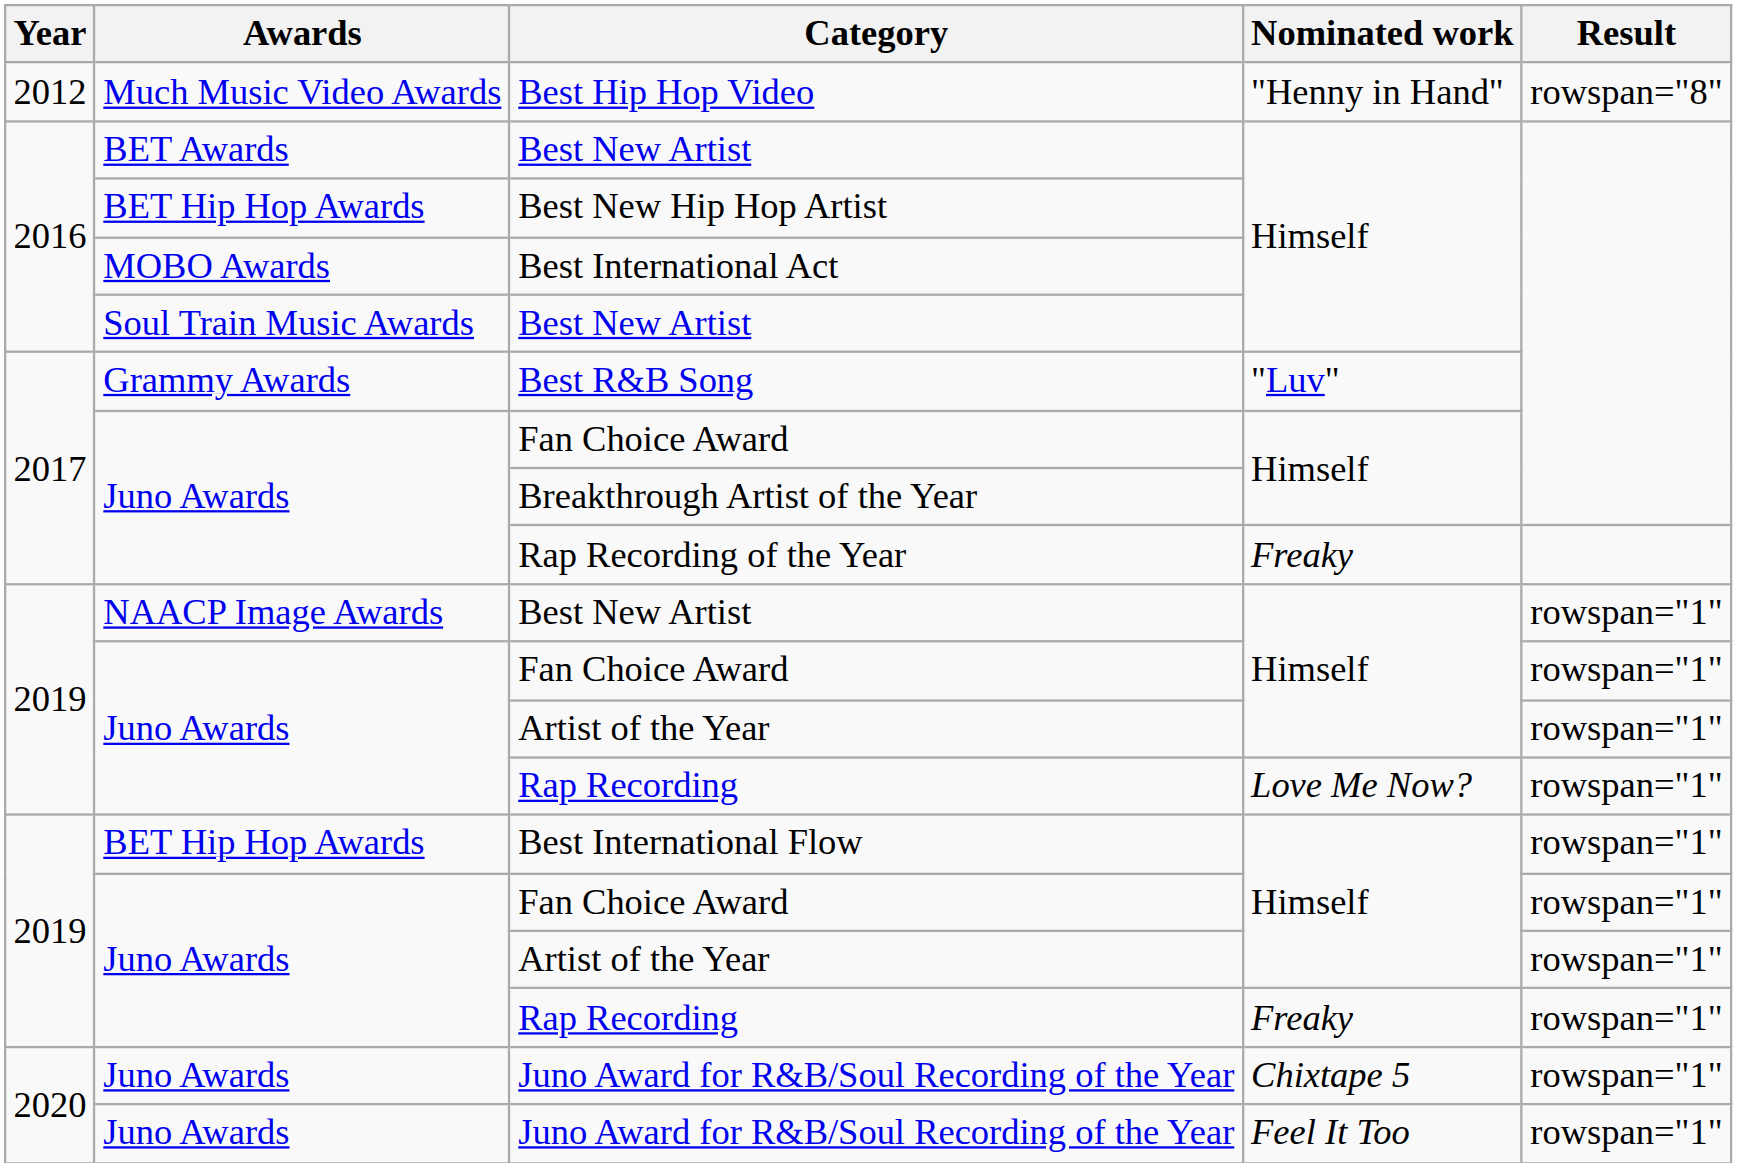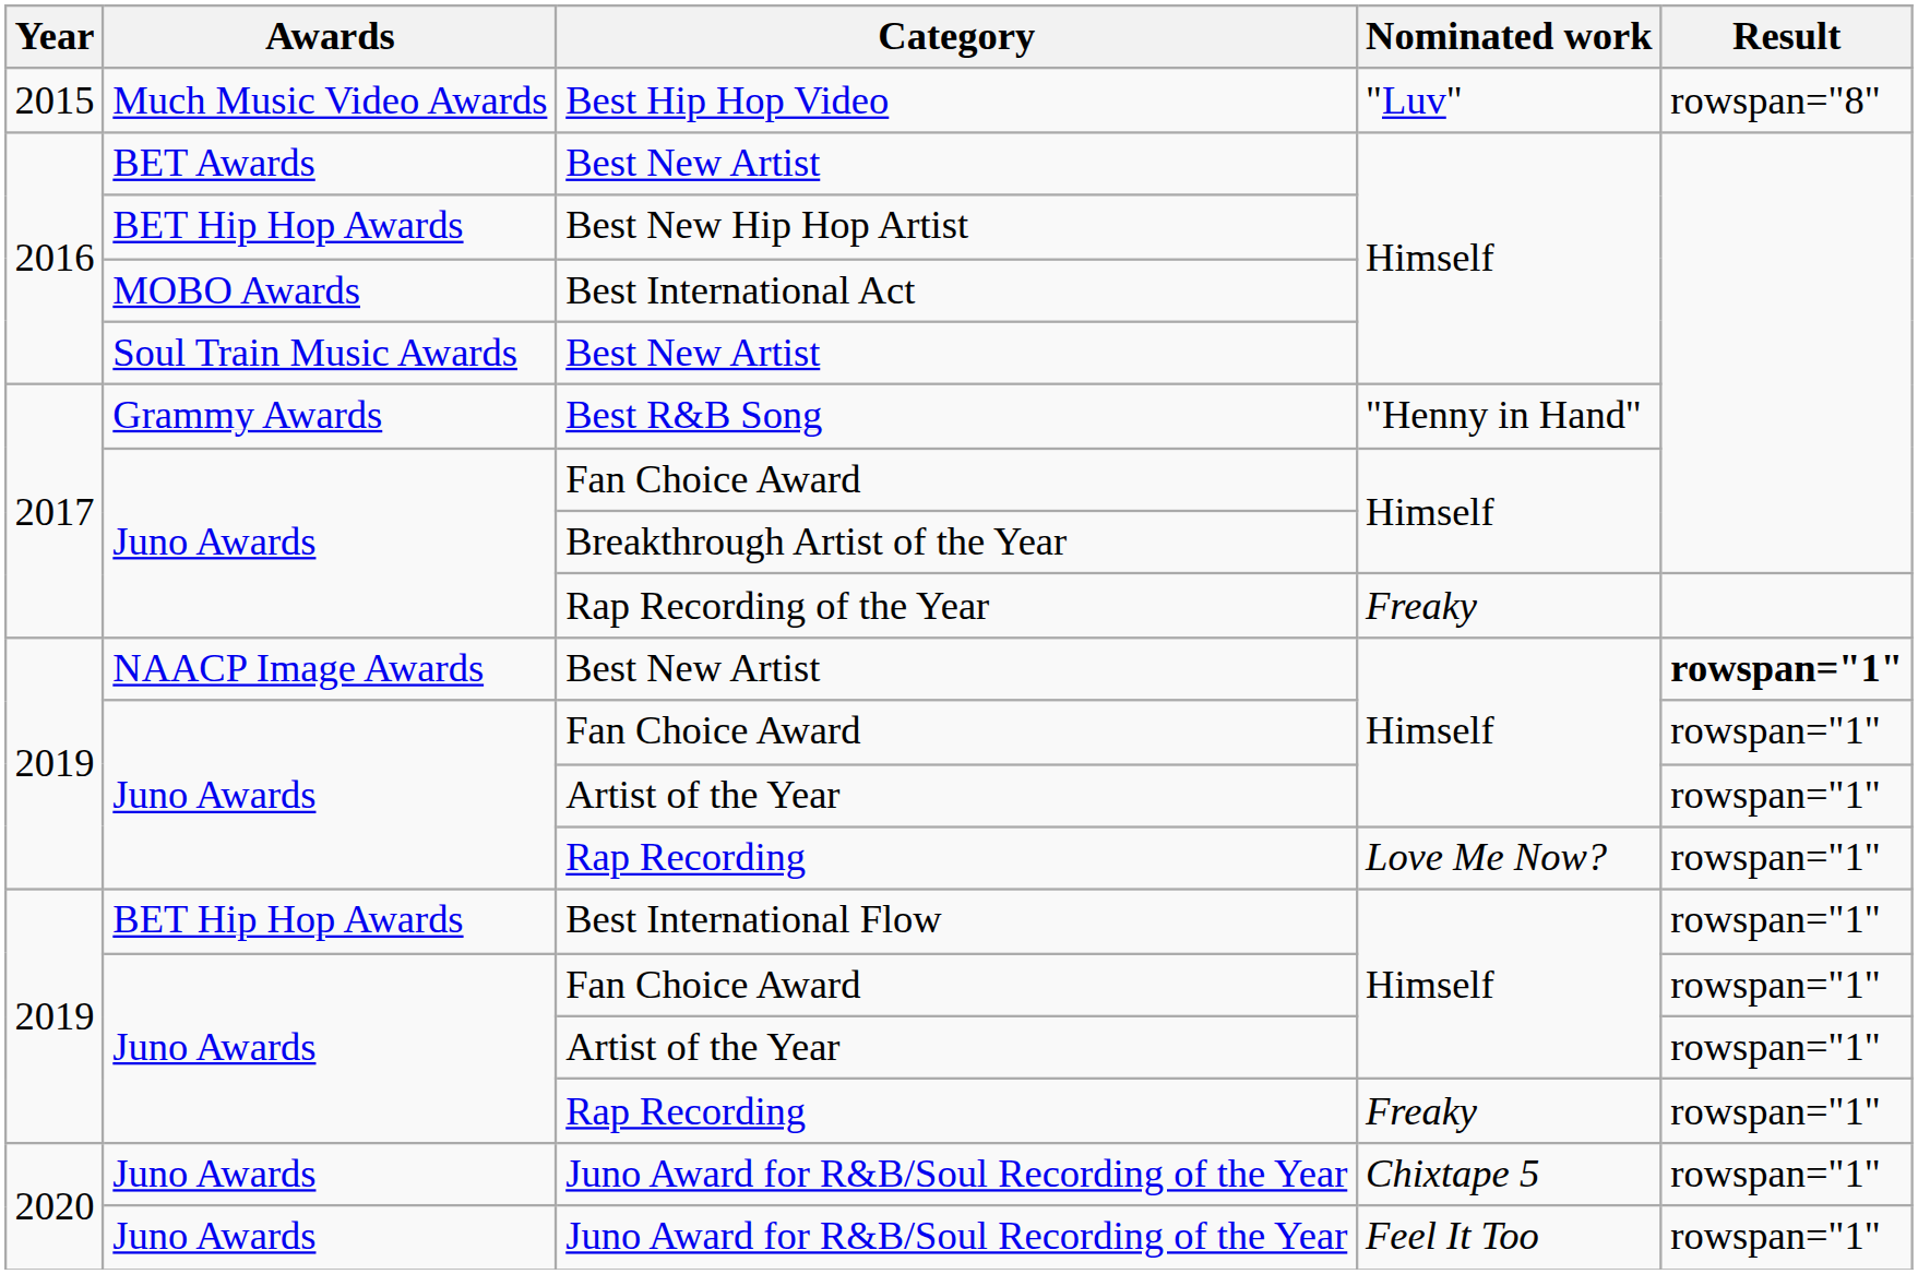Best Hip Hop Video | Year: 2012 -> 2015
Best Hip Hop Video | Nominated work: "Henny in Hand" -> "Luv"
Best R&B Song | Nominated work: "Luv" -> "Henny in Hand"
NAACP Image Awards / Best New Artist | Result: normal -> bold
